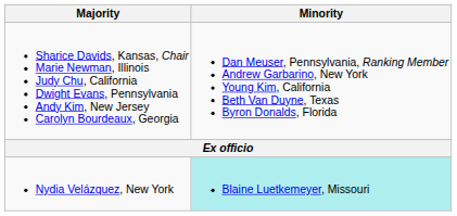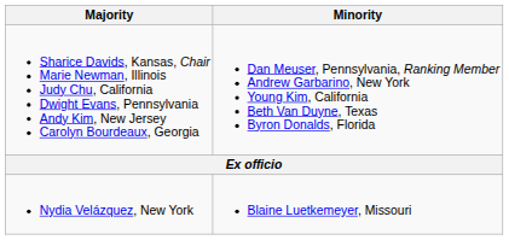Nydia Velázquez, New York | Minority: paleturquoise background -> no background
